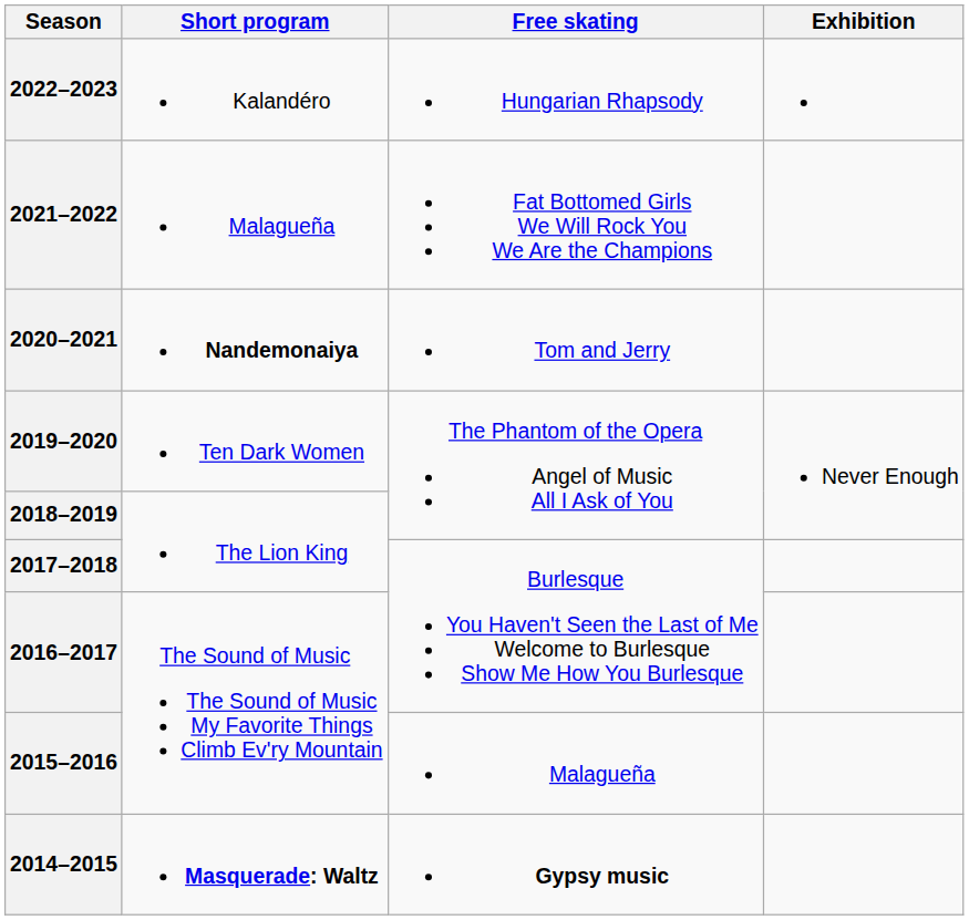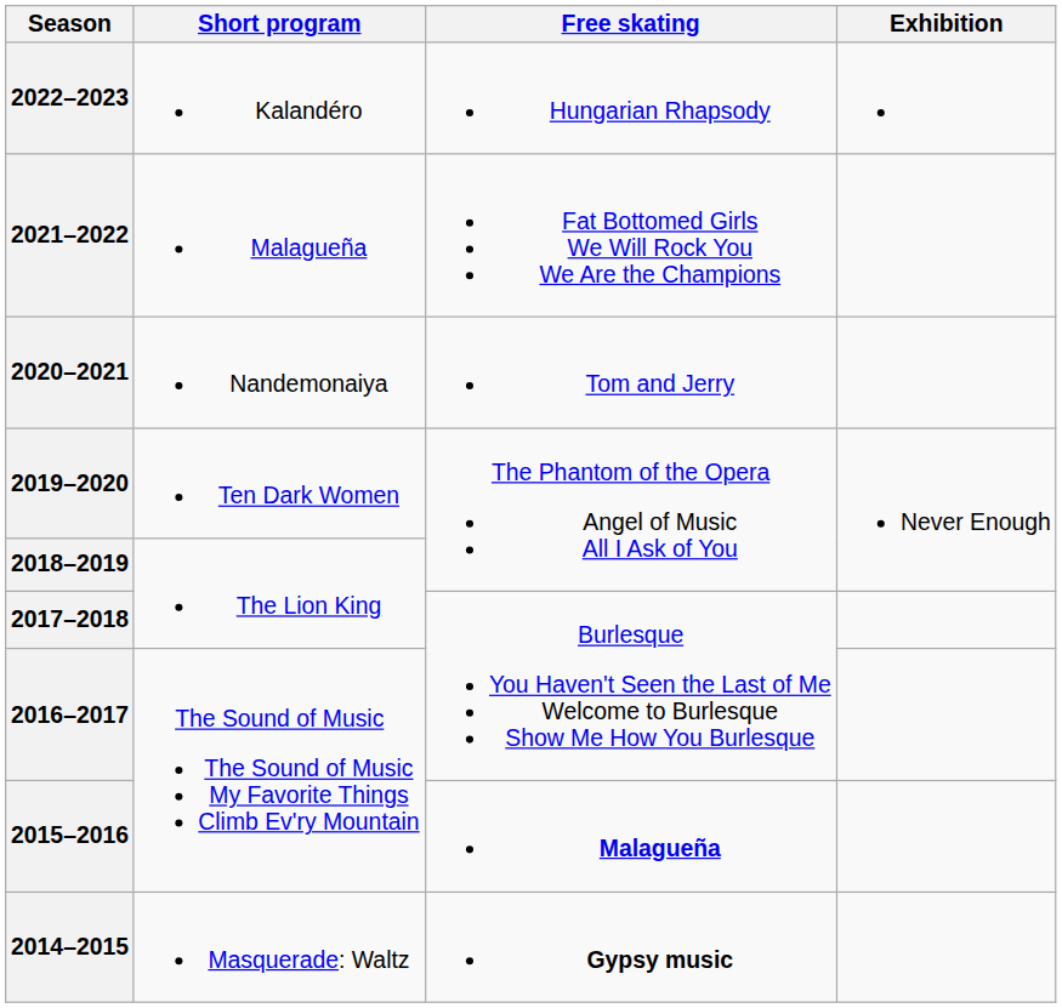2020–2021 | Short program: bold -> normal
2015–2016 | Free skating: normal -> bold
2014–2015 | Short program: bold -> normal
